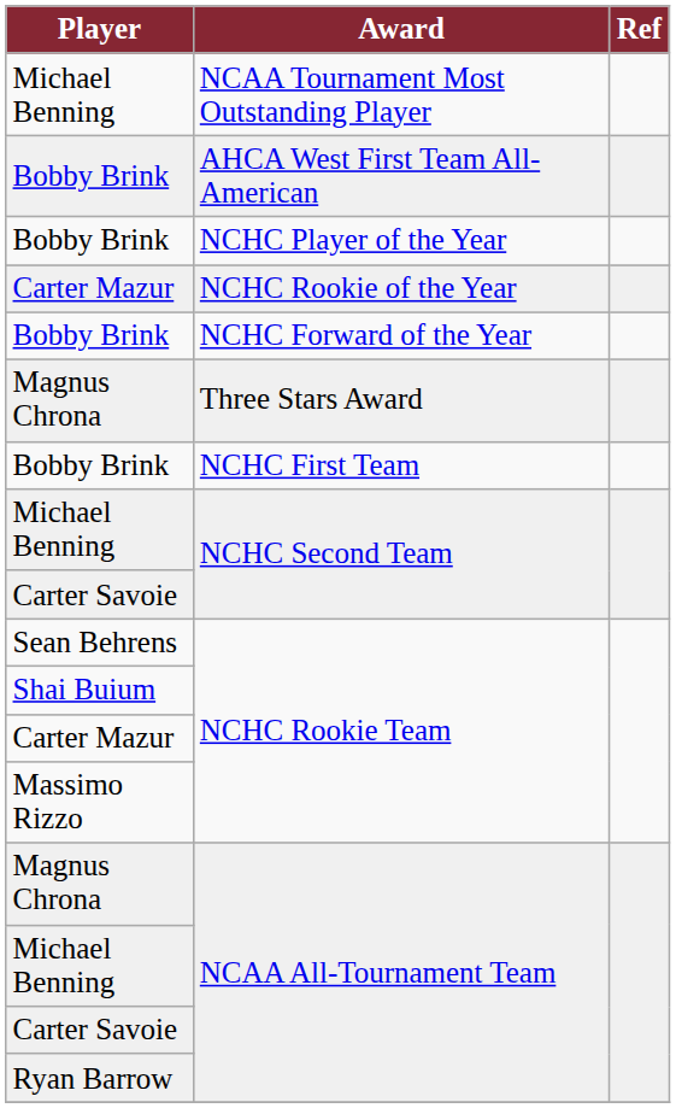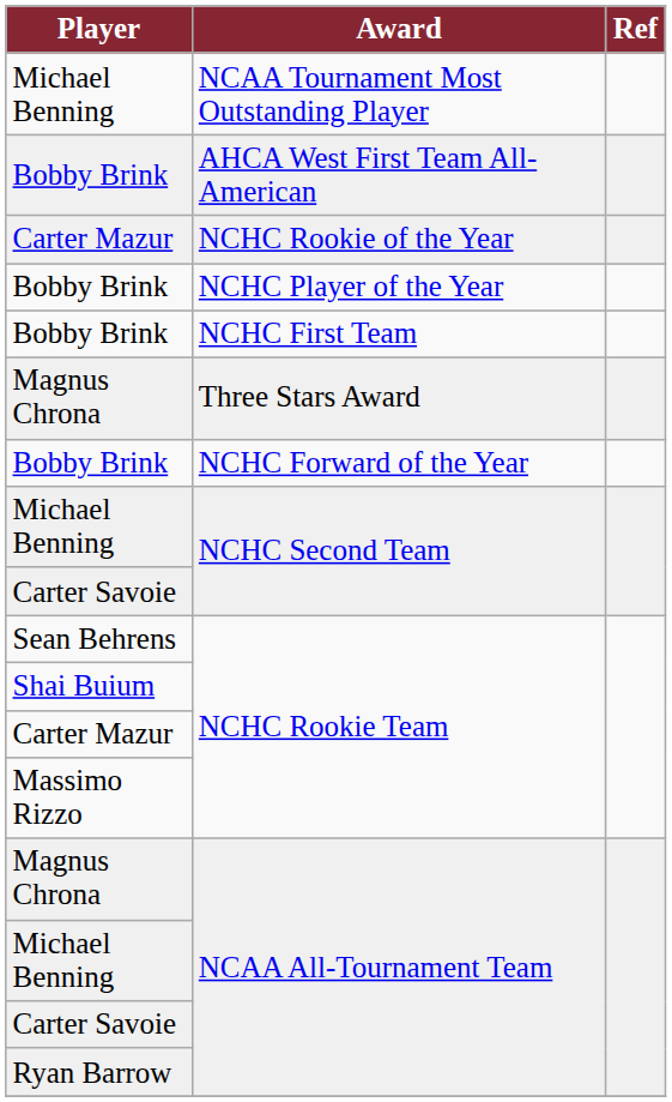rows swapped: NCHC Player of the Year <-> NCHC Rookie of the Year
rows swapped: NCHC Forward of the Year <-> NCHC First Team
